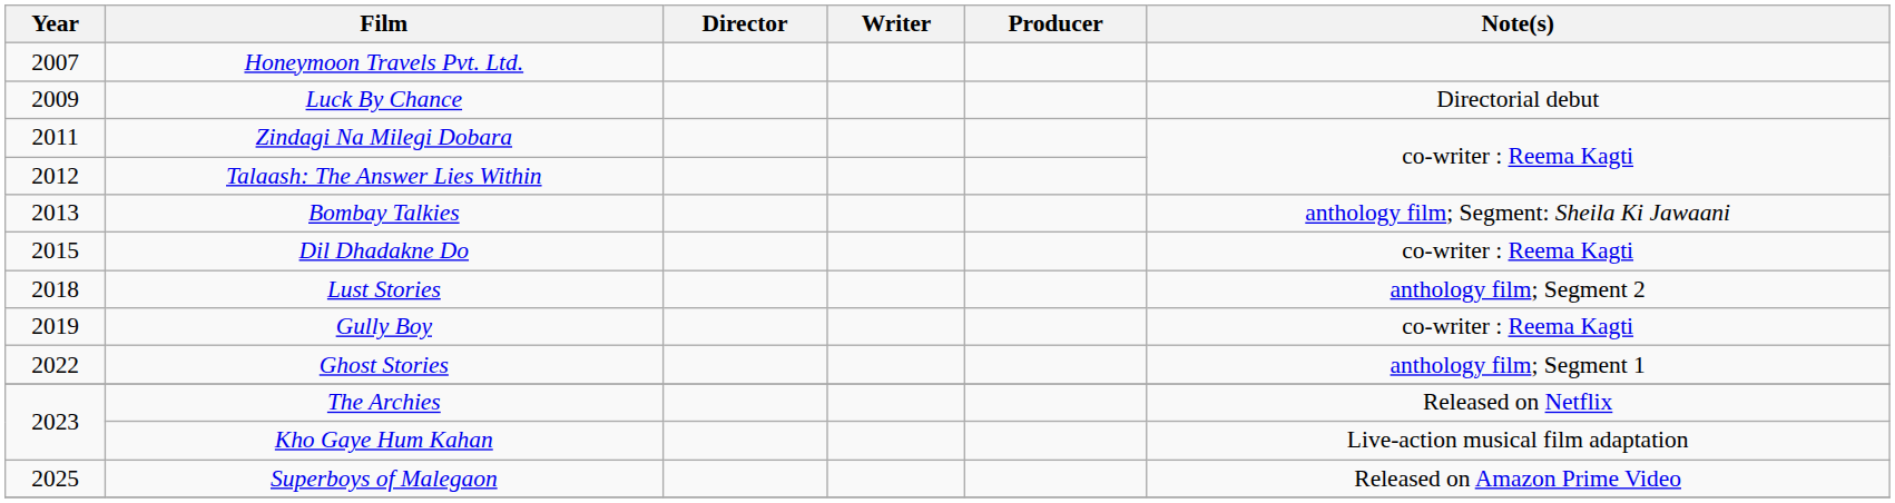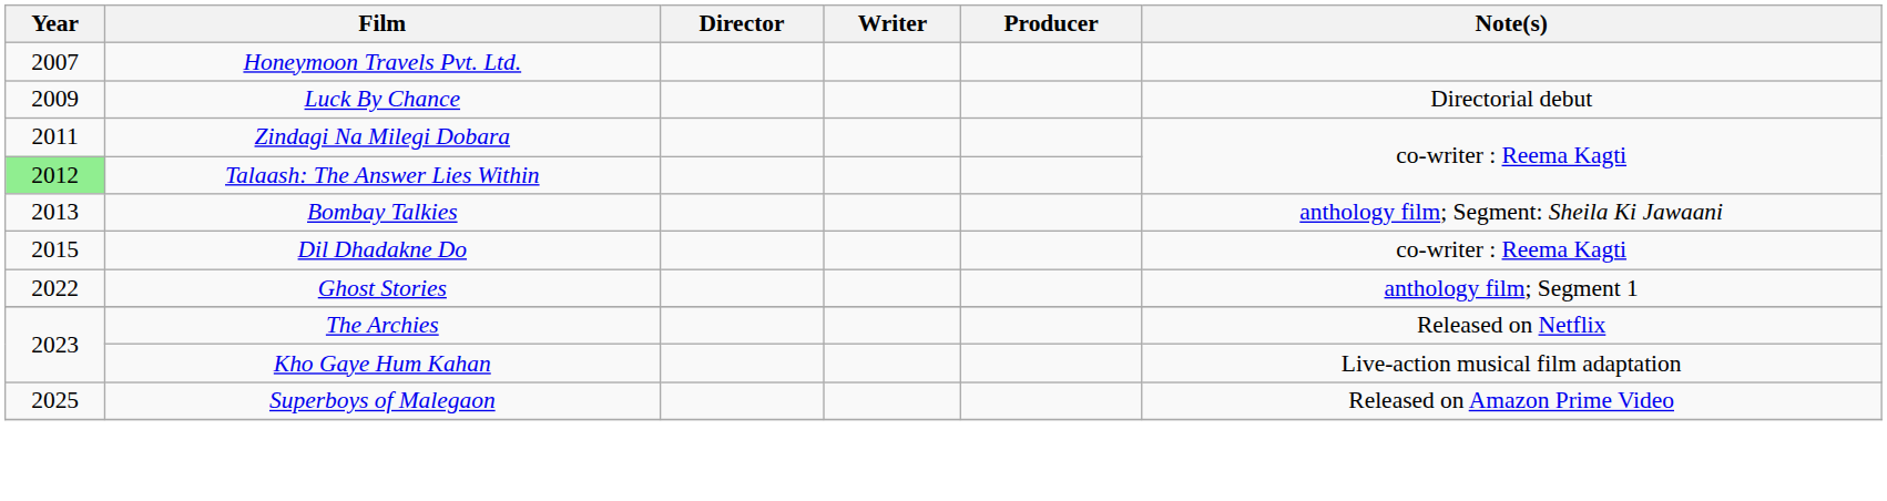Talaash: The Answer Lies Within | Year: no background -> lightgreen background
- row: 2018 | Lust Stories | anthology film; Segment 2
- row: 2019 | Gully Boy | co-writer : Reema Kagti
